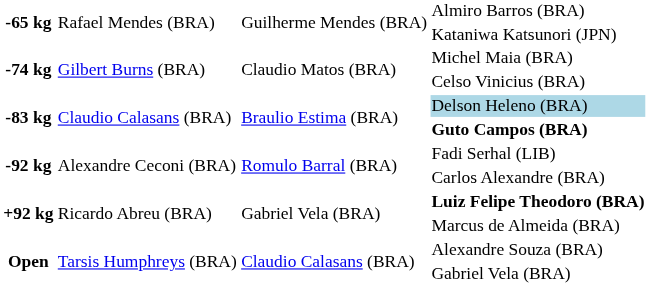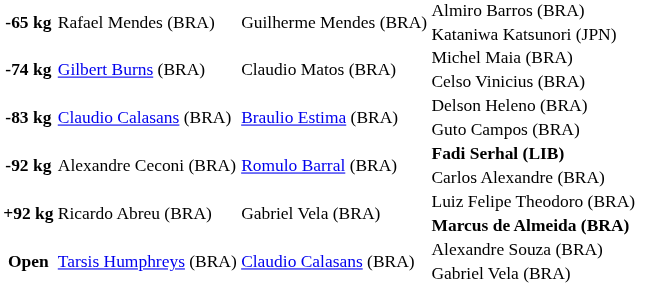Delson Heleno (BRA) | column 4: lightblue background -> no background
Guto Campos (BRA) | column 4: bold -> normal
Fadi Serhal (LIB) | column 4: normal -> bold
Luiz Felipe Theodoro (BRA) | column 4: bold -> normal
Marcus de Almeida (BRA) | column 4: normal -> bold
